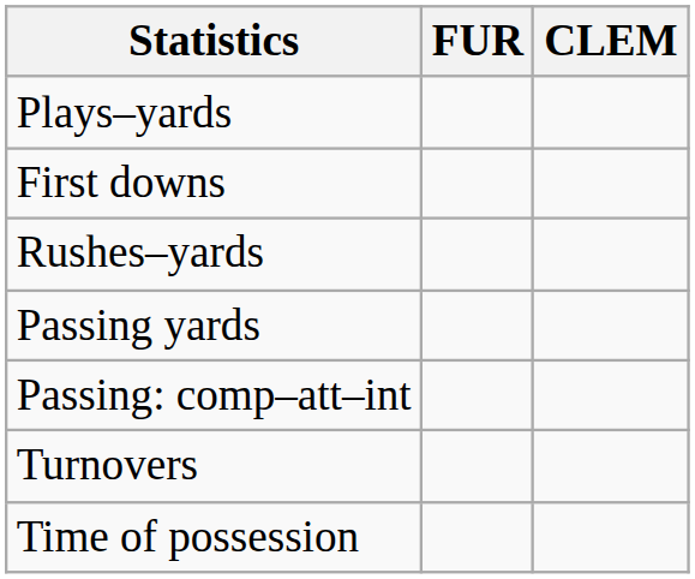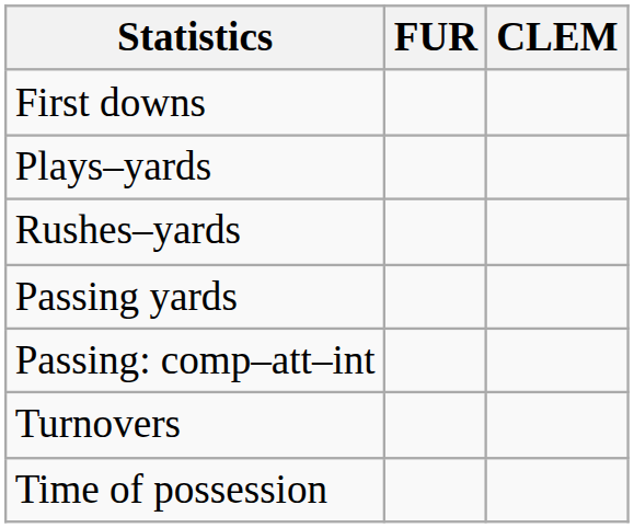rows swapped: First downs <-> Plays–yards
